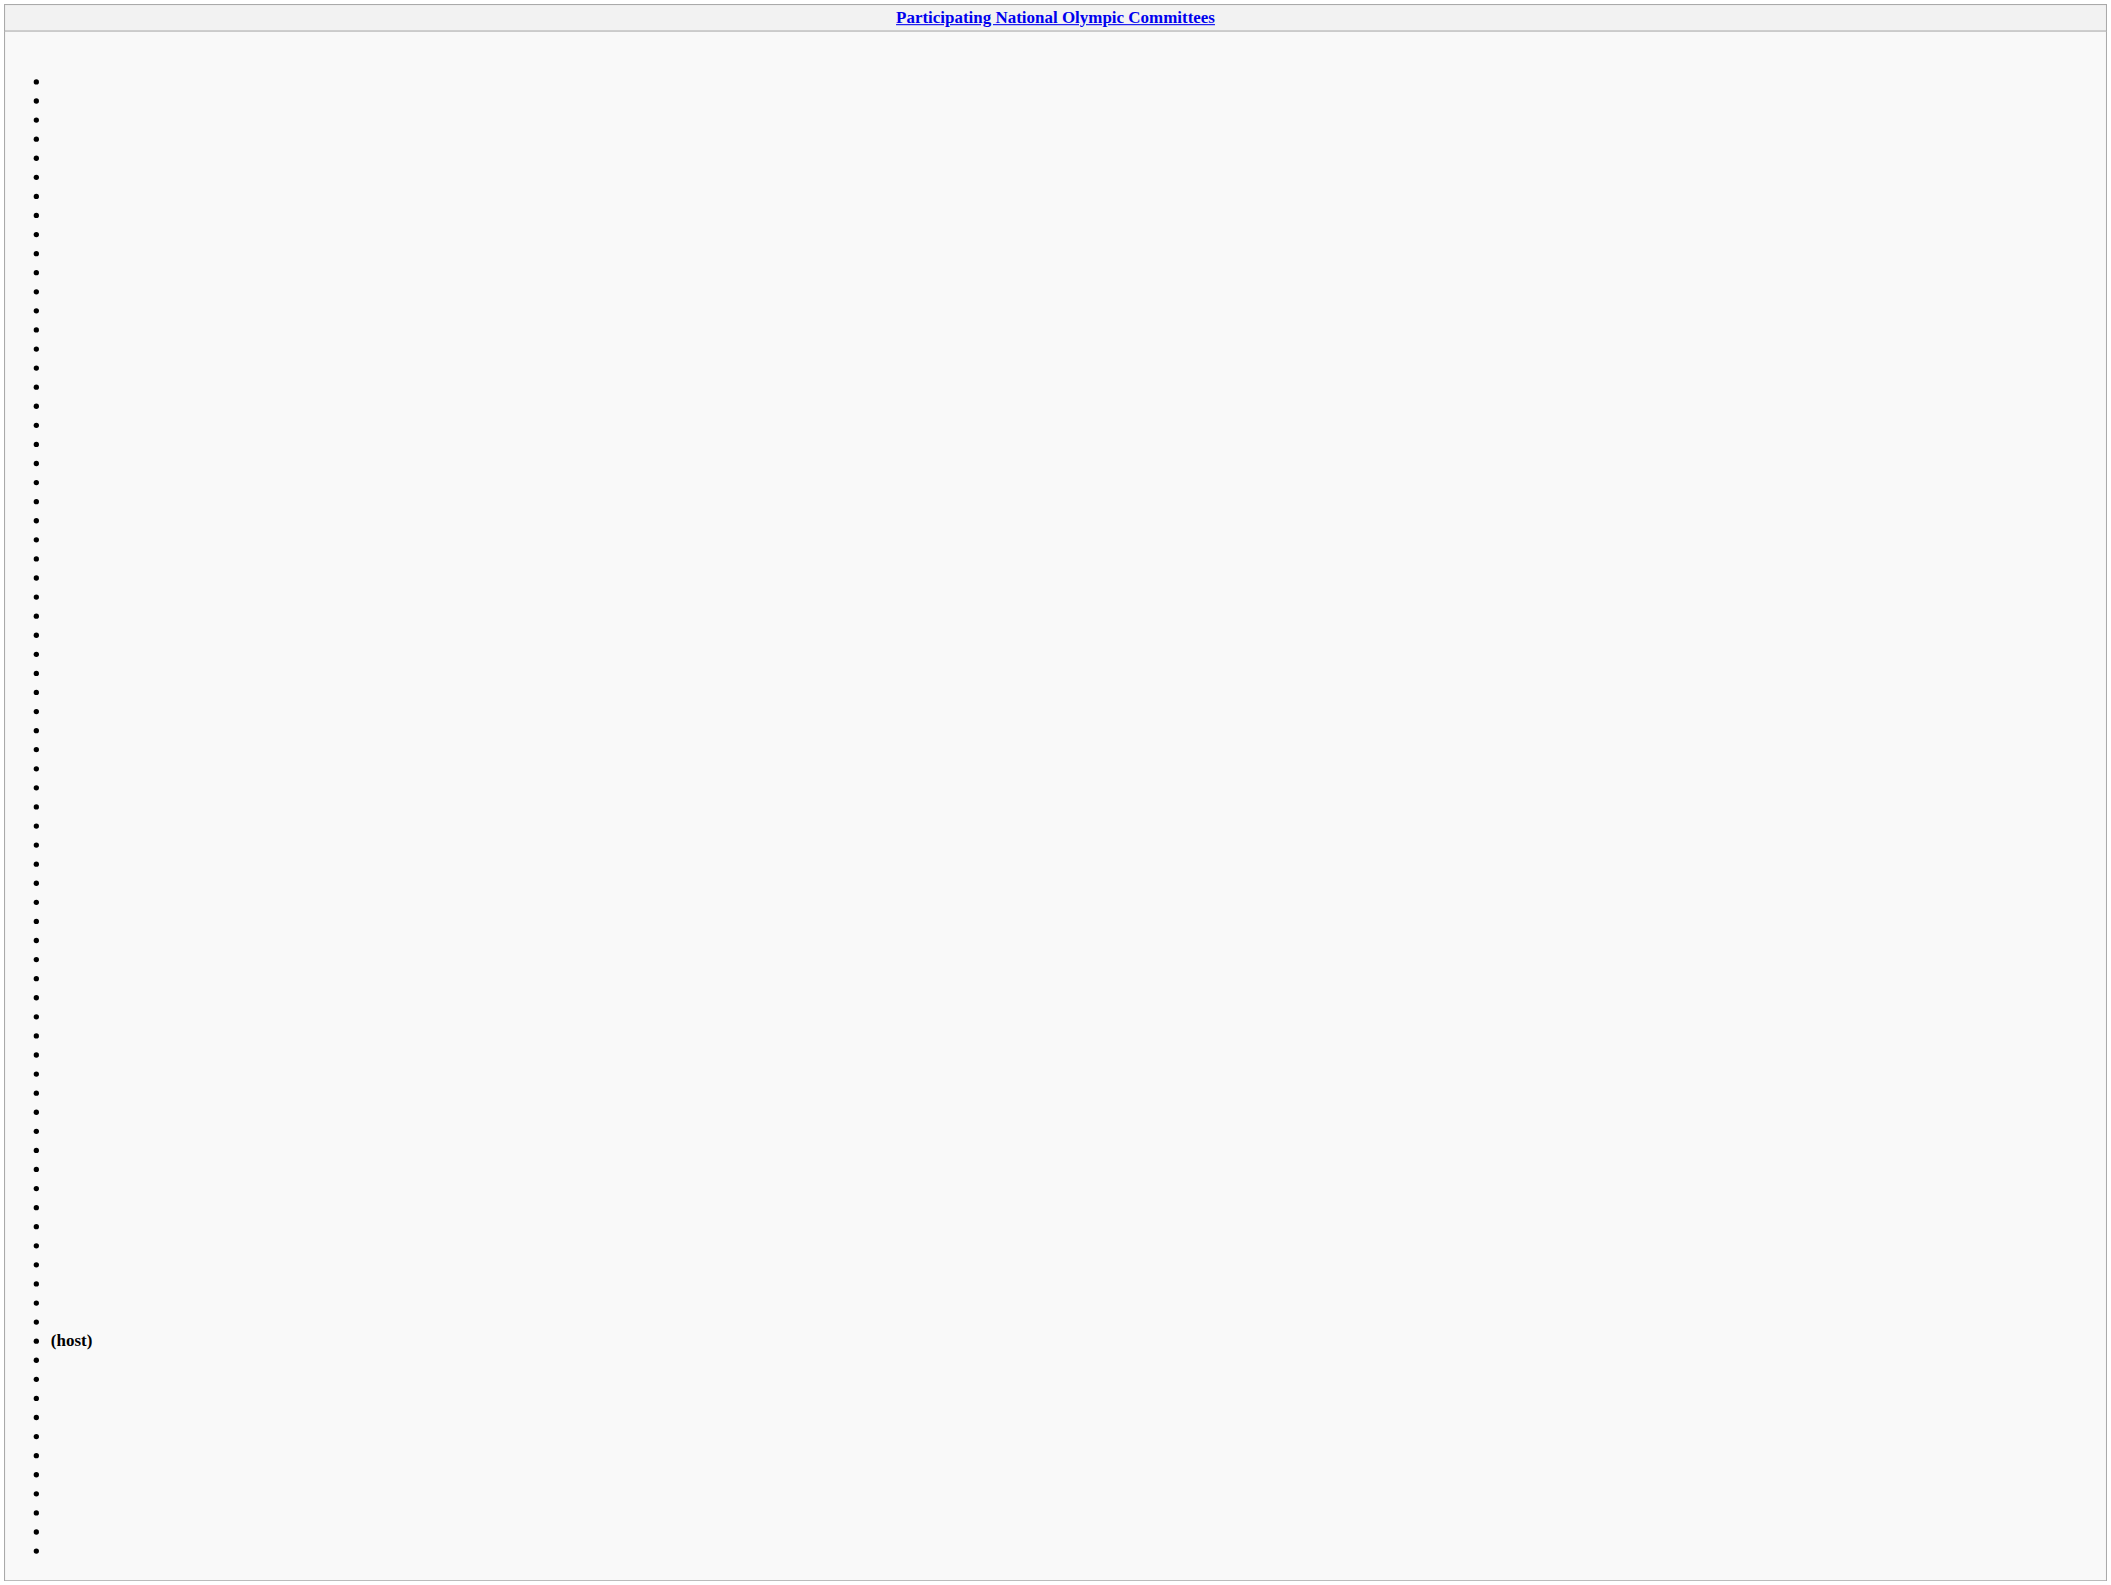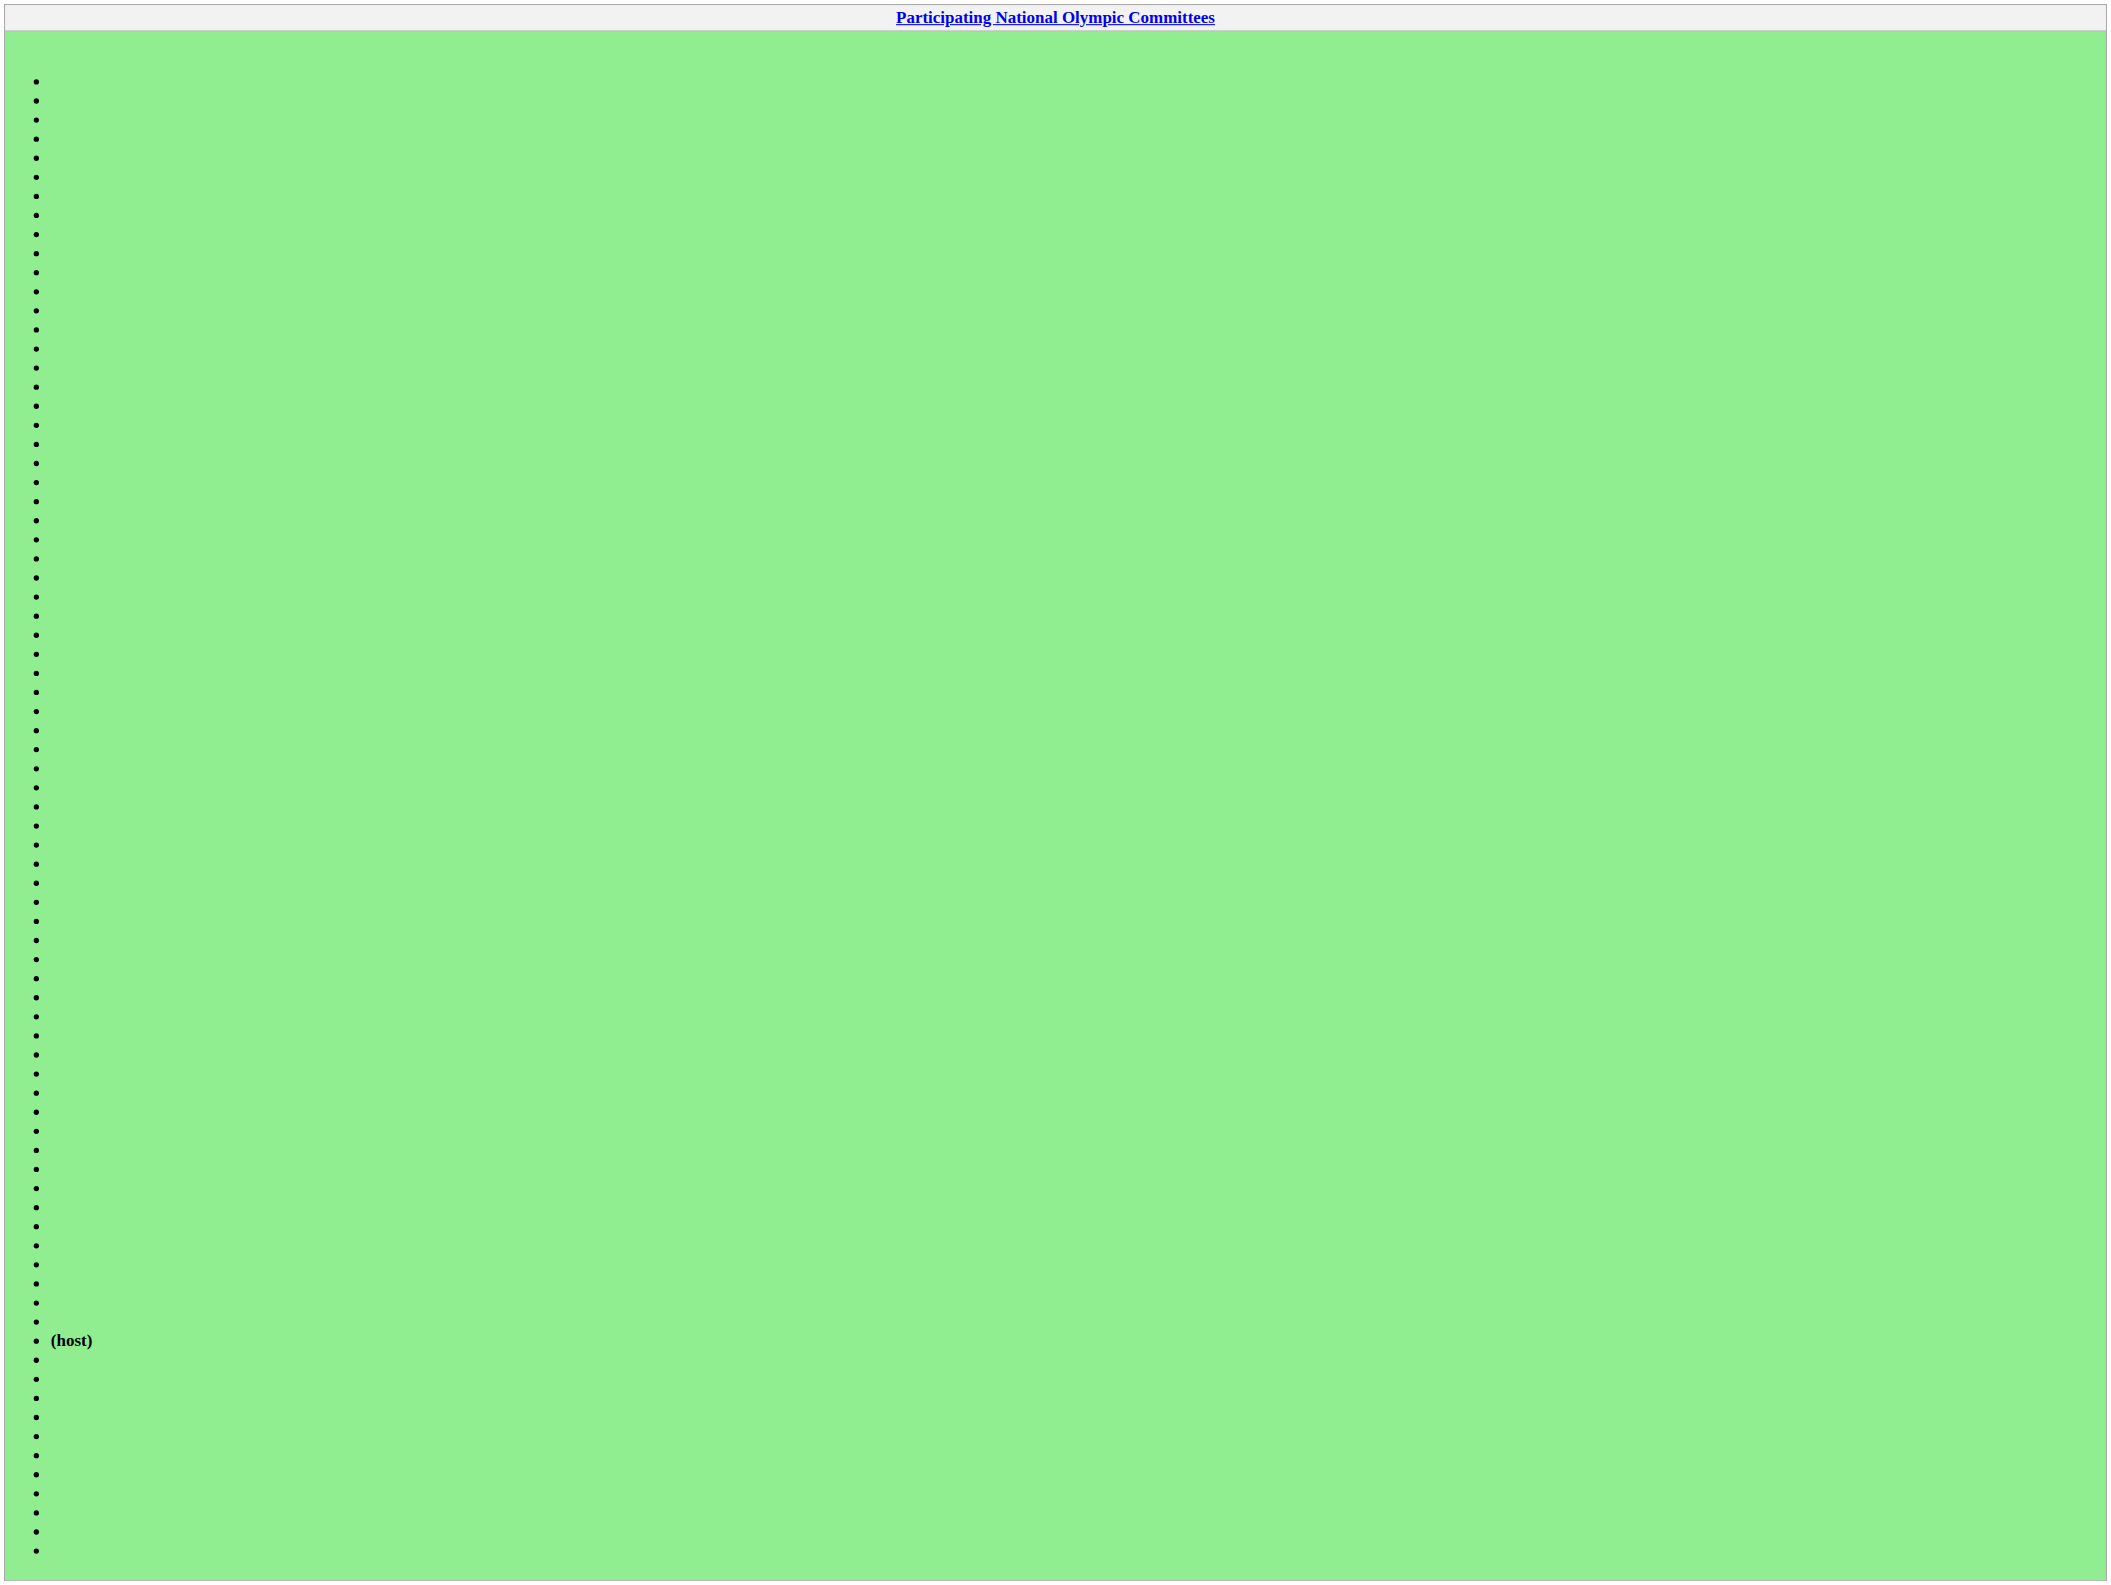row 2 | column 1: no background -> lightgreen background
